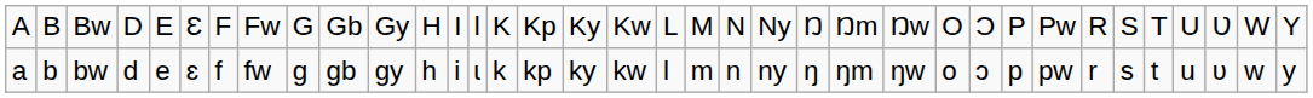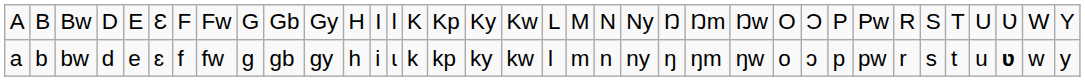bw | column 34: normal -> bold
